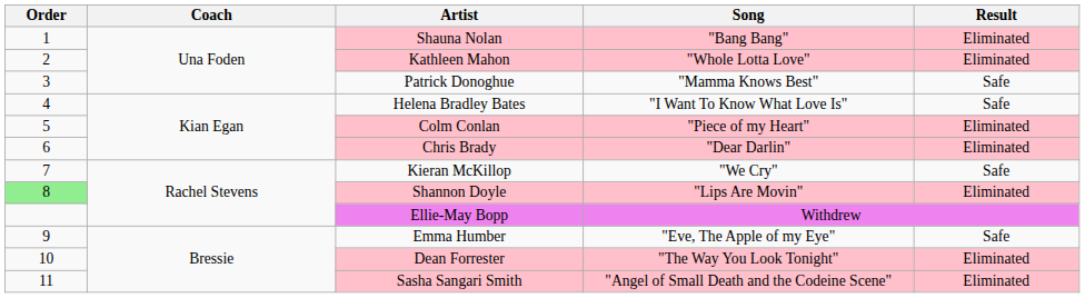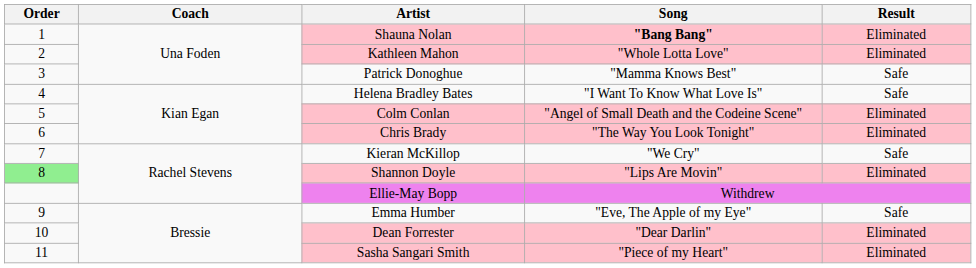Shauna Nolan | Song: normal -> bold
Colm Conlan | Song: "Piece of my Heart" -> "Angel of Small Death and the Codeine Scene"
Chris Brady | Song: "Dear Darlin" -> "The Way You Look Tonight"
Dean Forrester | Song: "The Way You Look Tonight" -> "Dear Darlin"
Sasha Sangari Smith | Song: "Angel of Small Death and the Codeine Scene" -> "Piece of my Heart"
